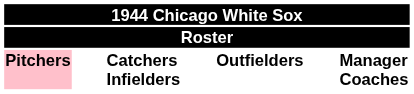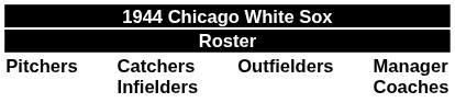Pitchers | column 1: pink background -> no background
